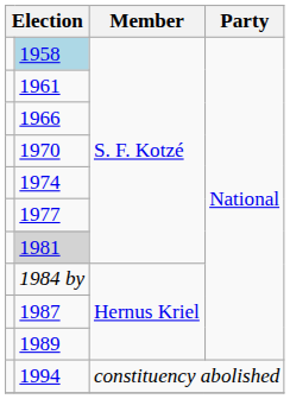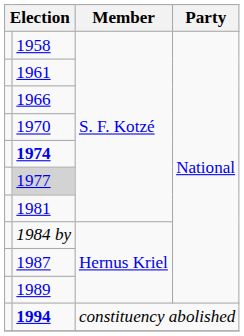1958 | column 2: lightblue background -> no background
1974 | column 2: normal -> bold
1977 | column 2: no background -> lightgrey background
1981 | column 2: lightgrey background -> no background
1994 | column 2: normal -> bold
